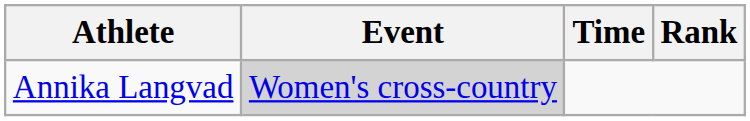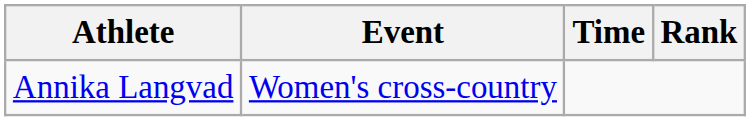Annika Langvad | Event: lightgrey background -> no background
